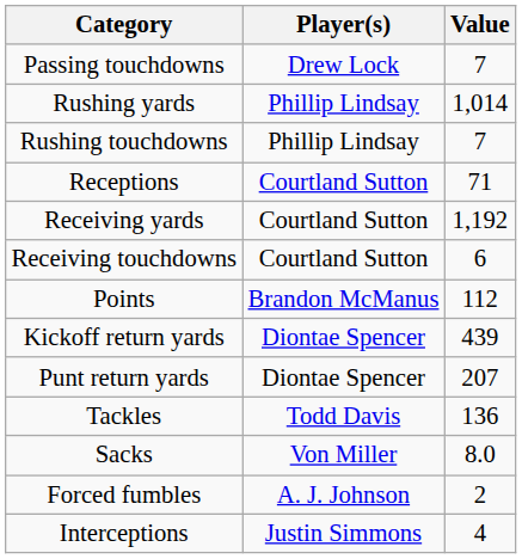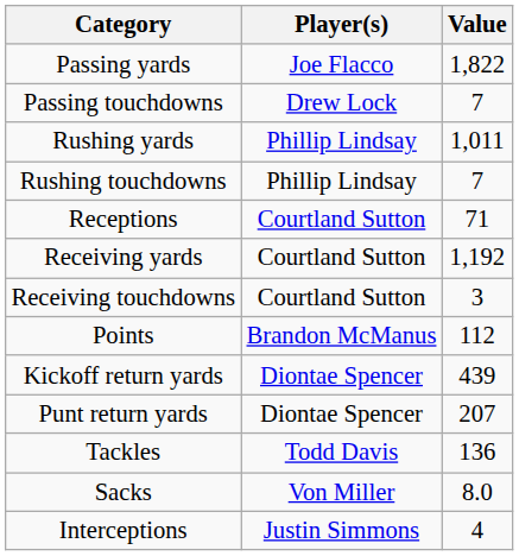+ row: Passing yards | Joe Flacco | 1,822
Rushing yards | Value: 1,014 -> 1,011
Receiving touchdowns | Value: 6 -> 3
- row: Forced fumbles | A. J. Johnson | 2
